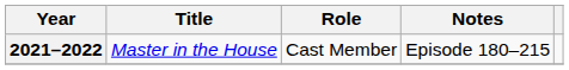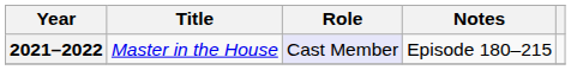2021–2022 | Role: no background -> lavender background
